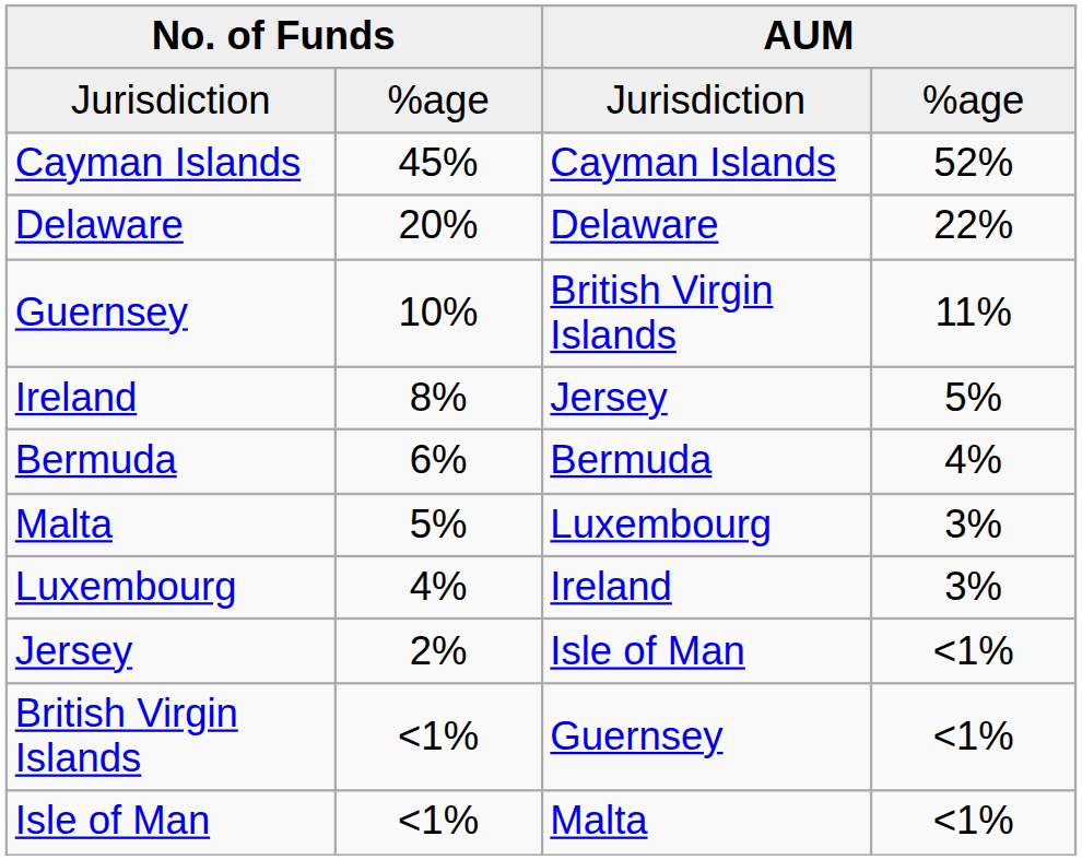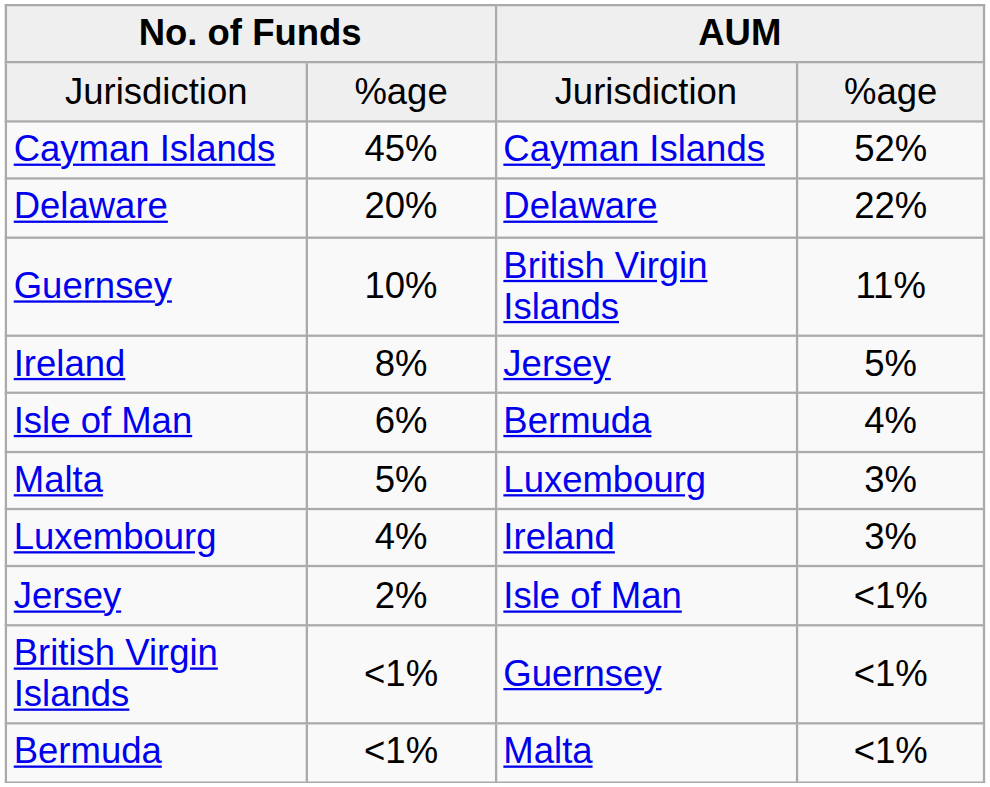row 7 | column 1: Bermuda -> Isle of Man
row 12 | column 1: Isle of Man -> Bermuda
